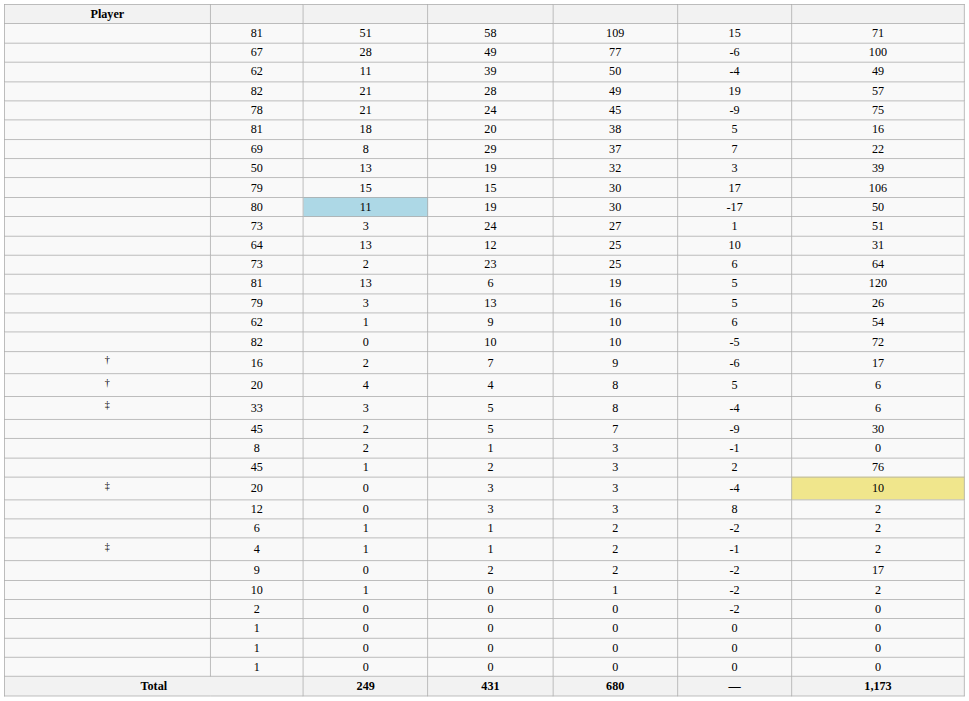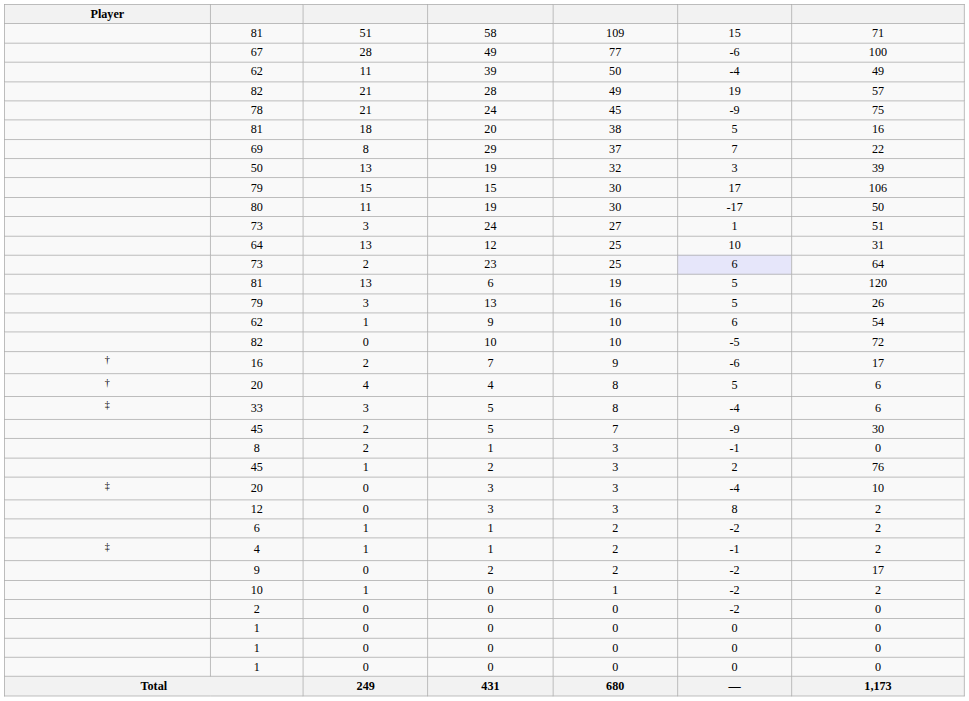80 | column 3: lightblue background -> no background
73 / 23 | column 6: no background -> lavender background
20 / 3 | column 7: khaki background -> no background
